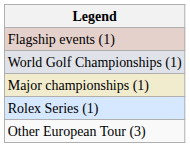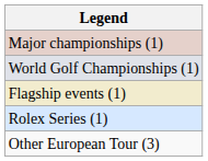row 2 | column 1: Flagship events (1) -> Major championships (1)
row 4 | column 1: Major championships (1) -> Flagship events (1)
